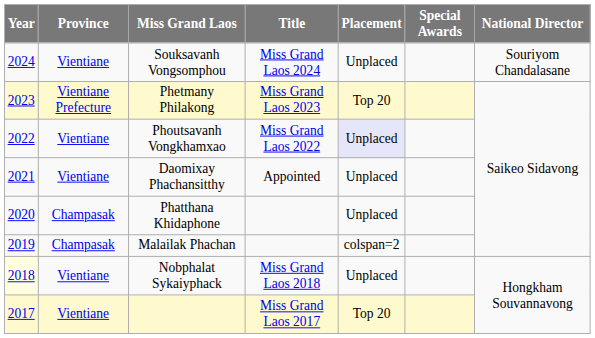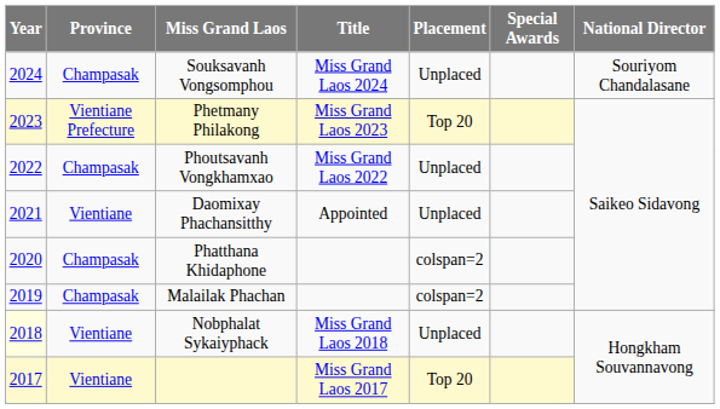Souksavanh Vongsomphou | Province: Vientiane -> Champasak
Phoutsavanh Vongkhamxao | Province: Vientiane -> Champasak
Phoutsavanh Vongkhamxao | Placement: lavender background -> no background
Phatthana Khidaphone | Placement: Unplaced -> colspan=2
